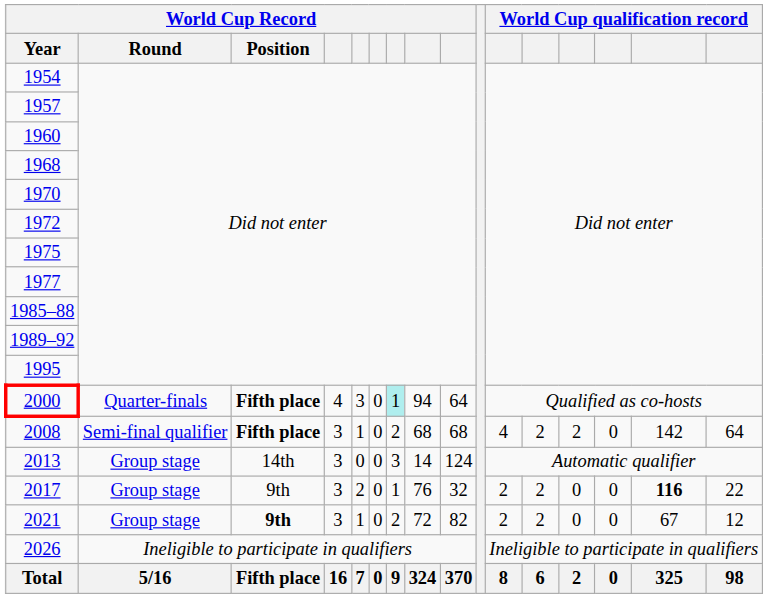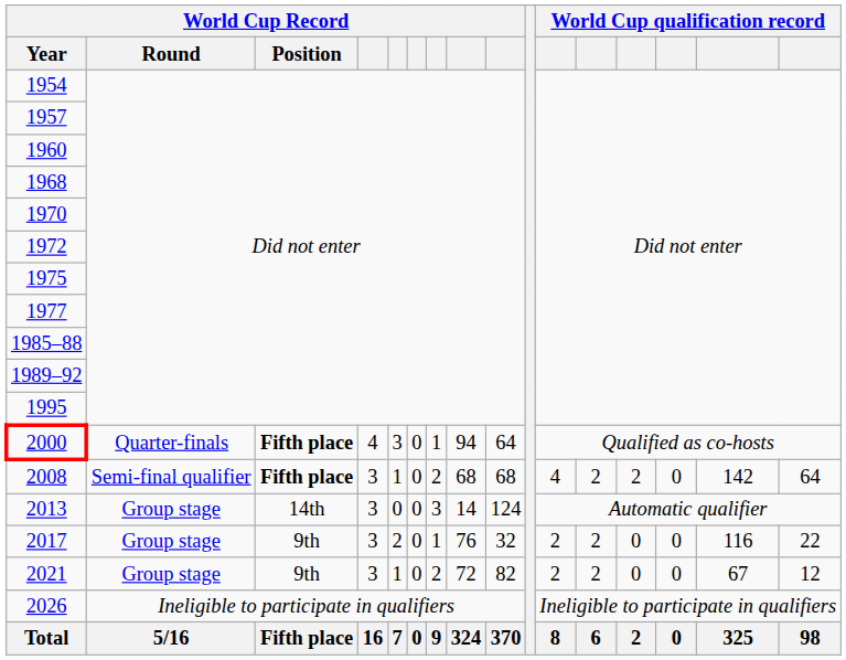2000 | column 7: paleturquoise background -> no background
2017 | column 15: bold -> normal
2021 | World Cup Record / Position: bold -> normal
